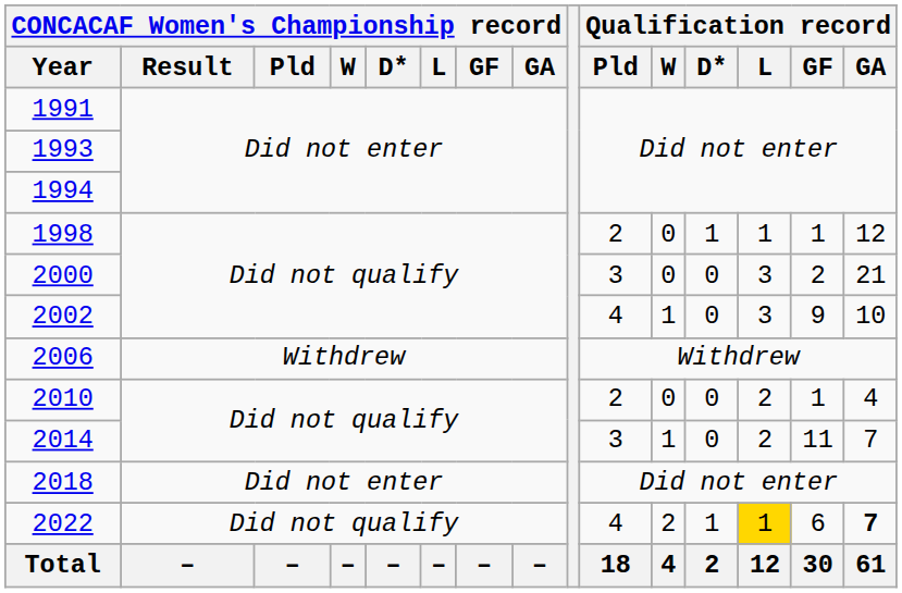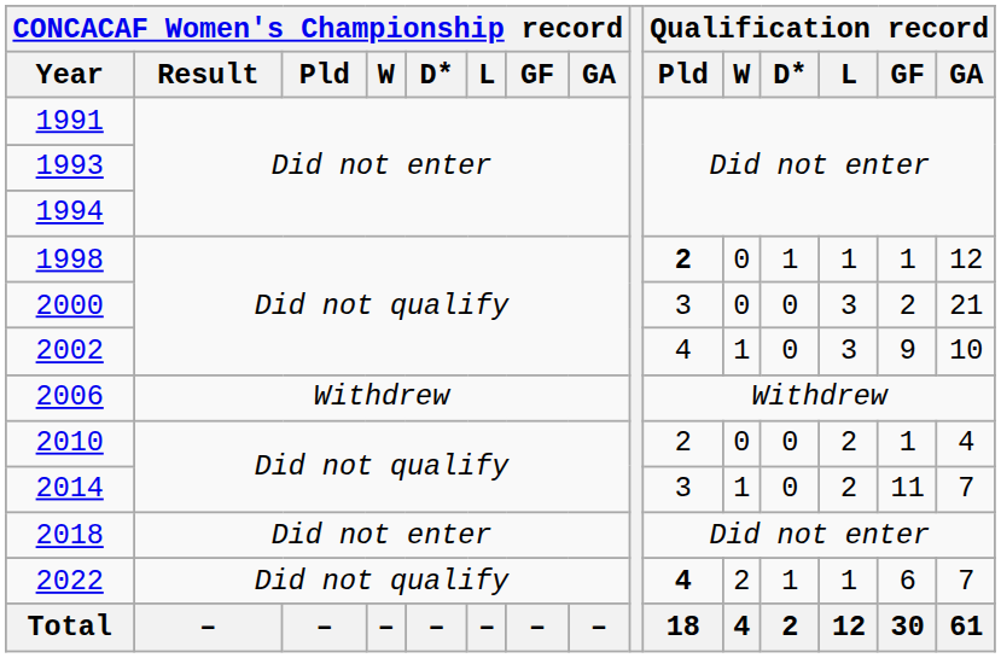1998 | Qualification record / Pld: normal -> bold
2022 | Qualification record / Pld: normal -> bold
2022 | Qualification record / L: gold background -> no background
2022 | Qualification record / GA: bold -> normal
